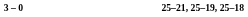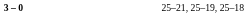row 1 | column 2: bold -> normal
